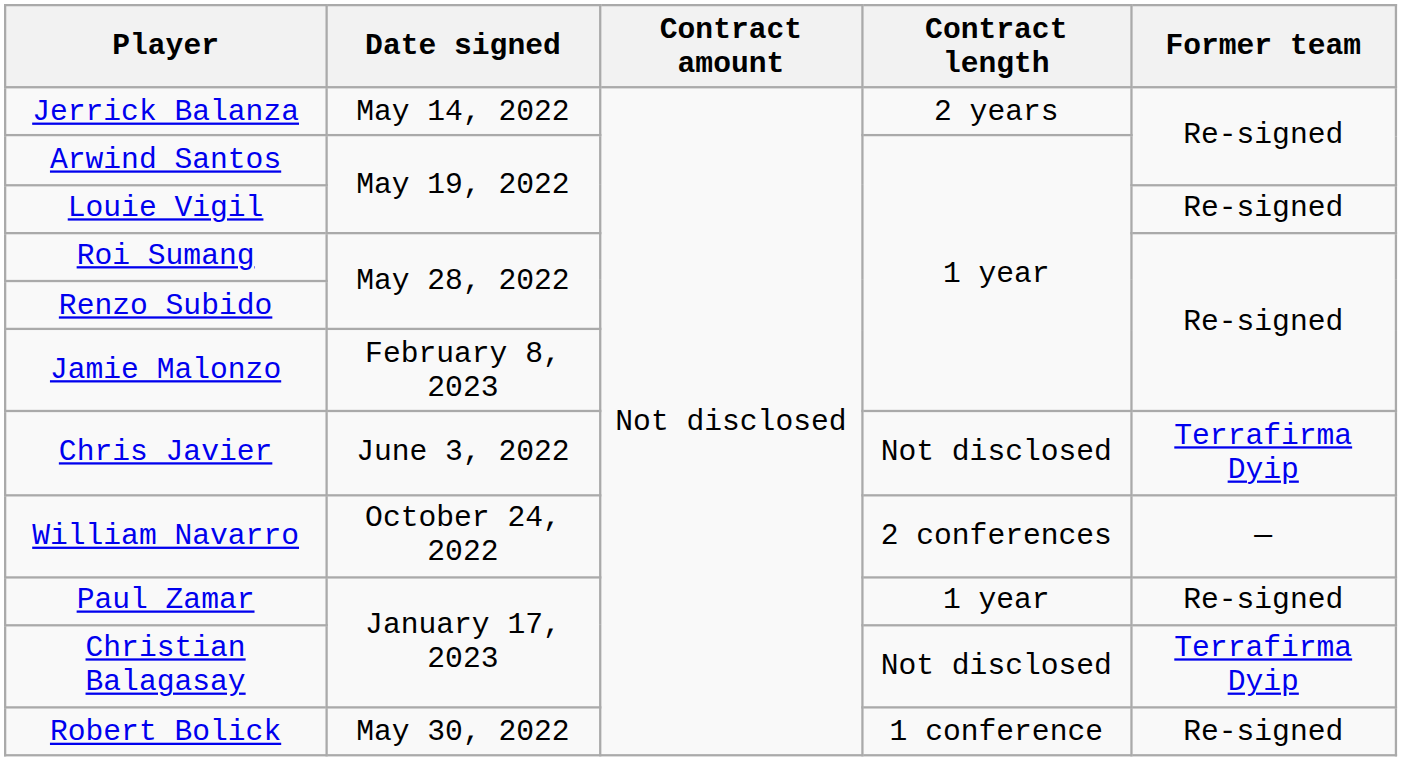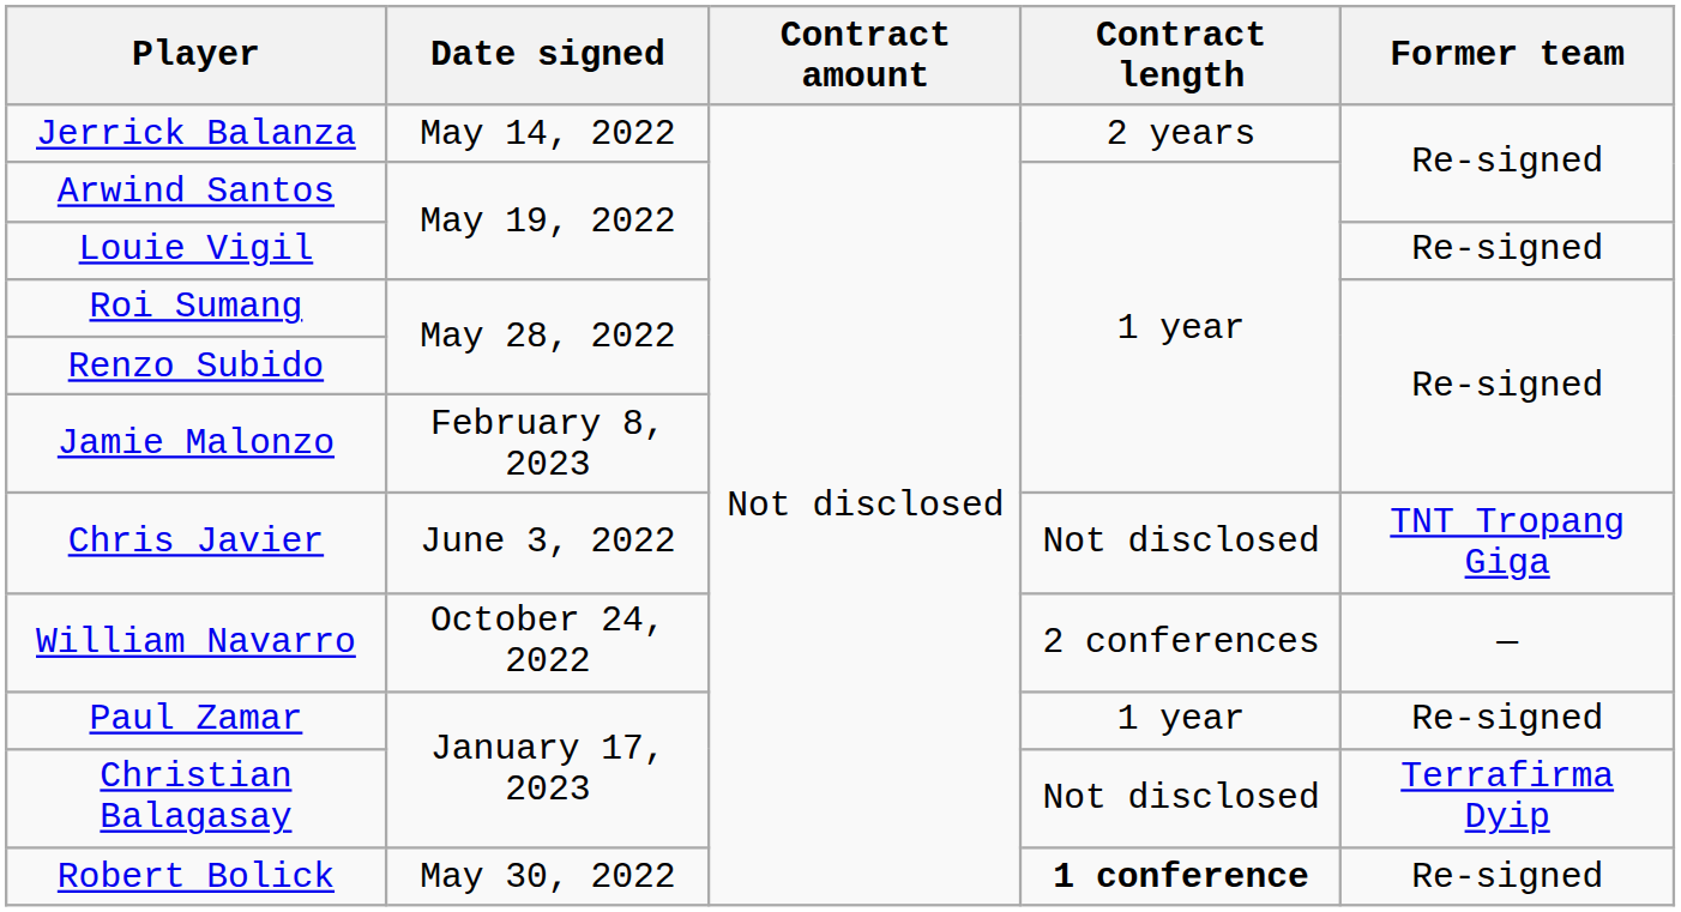Chris Javier | Former team: Terrafirma Dyip -> TNT Tropang Giga
Robert Bolick | Contract length: normal -> bold
